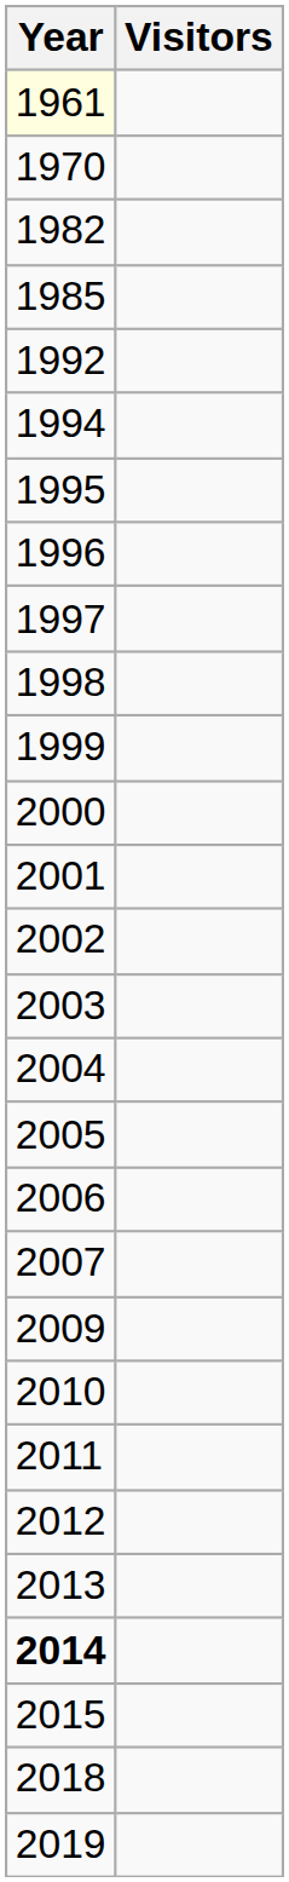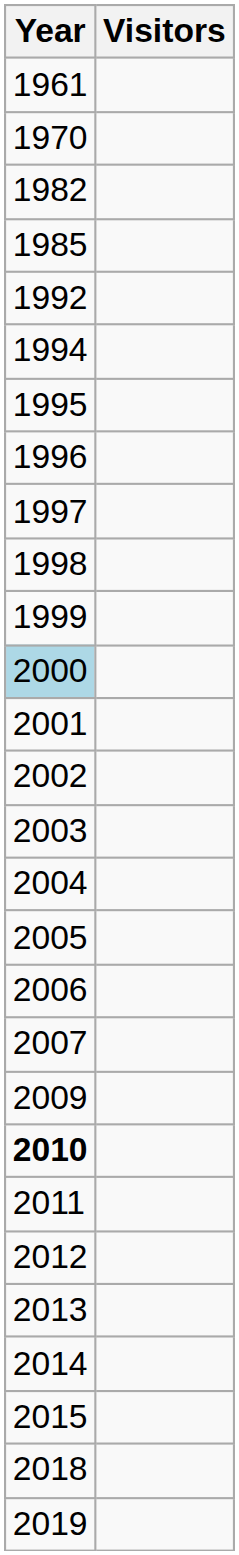1961 | Year: lightyellow background -> no background
2000 | Year: no background -> lightblue background
2010 | Year: normal -> bold
2014 | Year: bold -> normal
